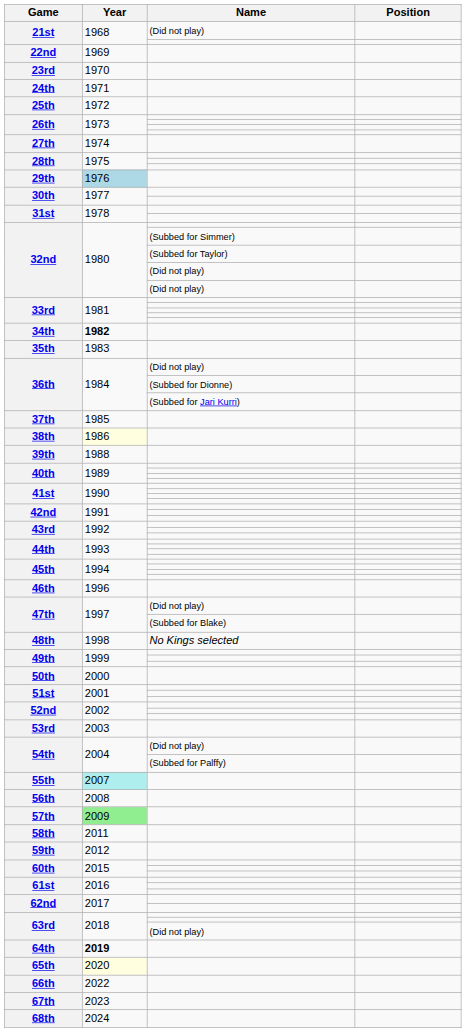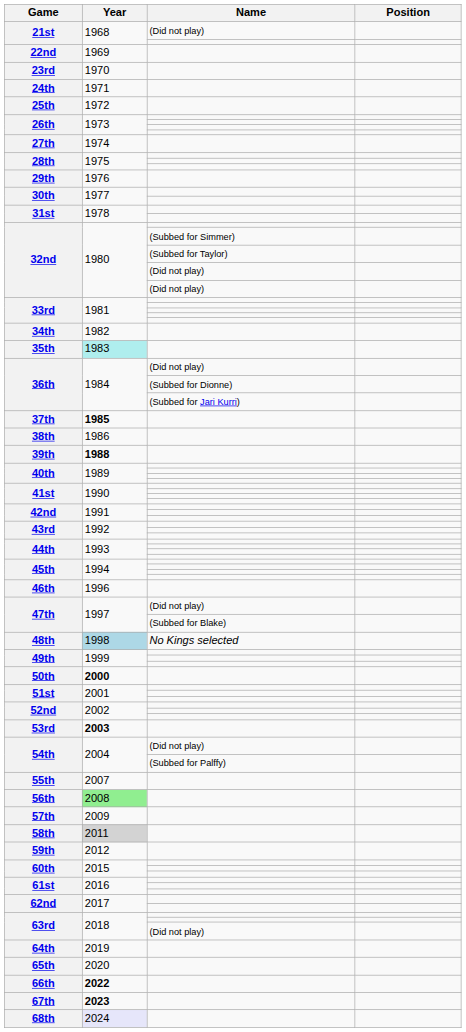29th | Year: lightblue background -> no background
34th | Year: bold -> normal
35th | Year: no background -> paleturquoise background
37th | Year: normal -> bold
38th | Year: lightyellow background -> no background
39th | Year: normal -> bold
48th | Year: no background -> lightblue background
50th | Year: normal -> bold
53rd | Year: normal -> bold
55th | Year: paleturquoise background -> no background
56th | Year: no background -> lightgreen background
57th | Year: lightgreen background -> no background
58th | Year: no background -> lightgrey background
64th | Year: bold -> normal
65th | Year: lightyellow background -> no background
66th | Year: normal -> bold
67th | Year: normal -> bold
68th | Year: no background -> lavender background
